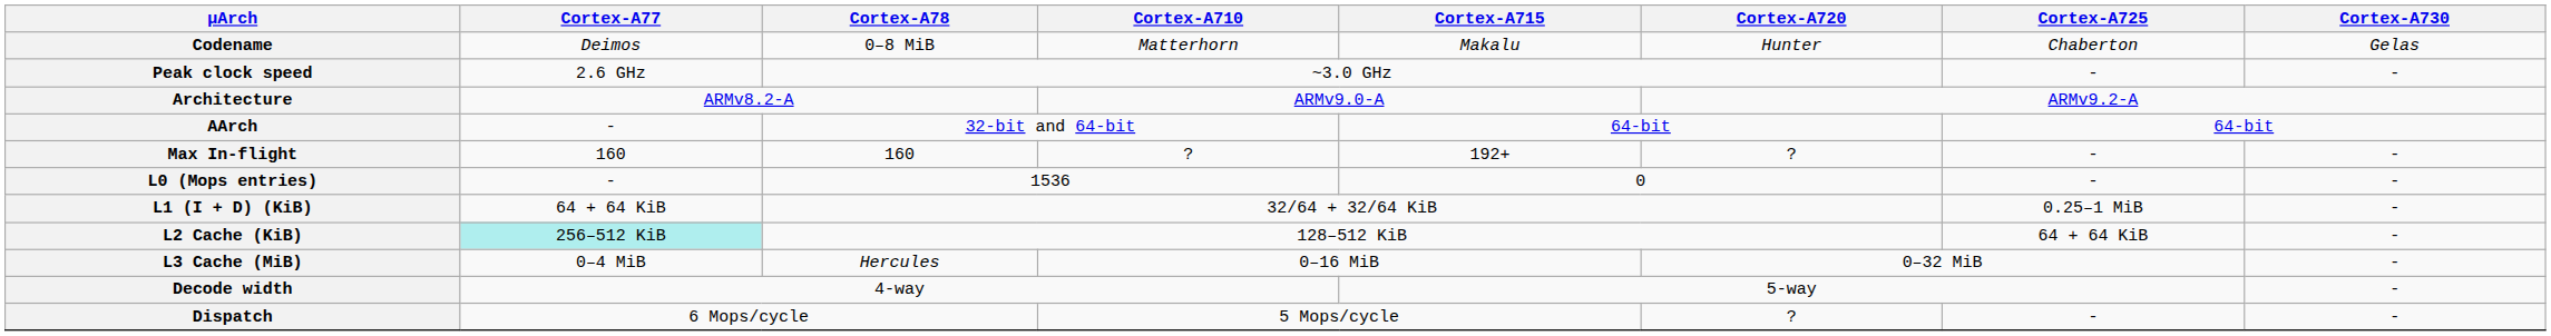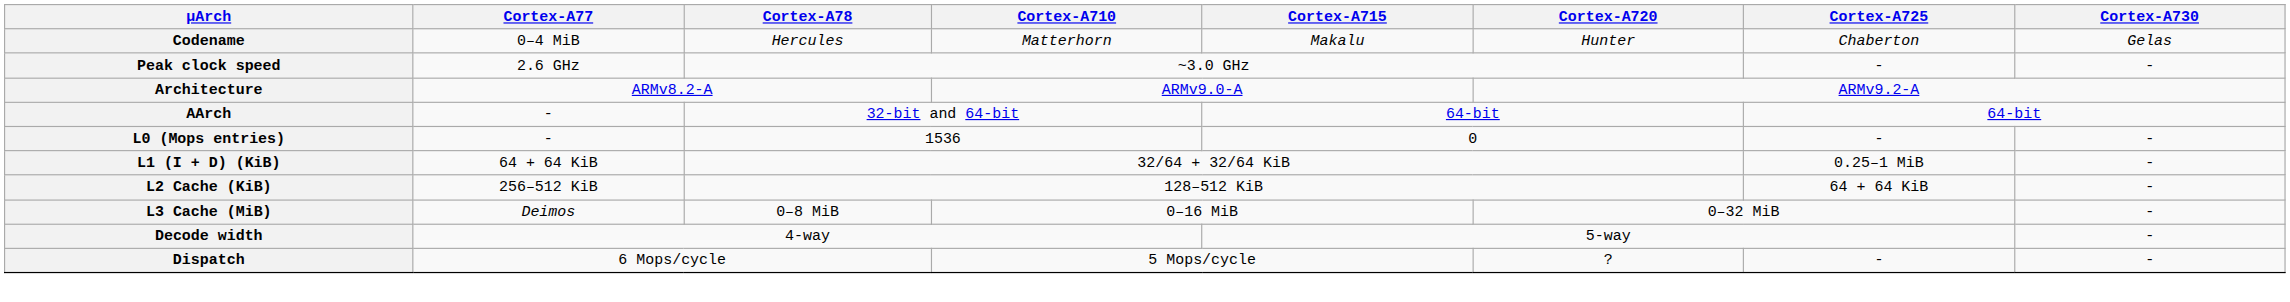Codename | Cortex-A77: Deimos -> 0–4 MiB
Codename | Cortex-A78: 0–8 MiB -> Hercules
- row: Max In-flight | 160 | 160 | ? | 192+ | ? | - | -
L2 Cache (KiB) | Cortex-A77: paleturquoise background -> no background
L3 Cache (MiB) | Cortex-A77: 0–4 MiB -> Deimos
L3 Cache (MiB) | Cortex-A78: Hercules -> 0–8 MiB
